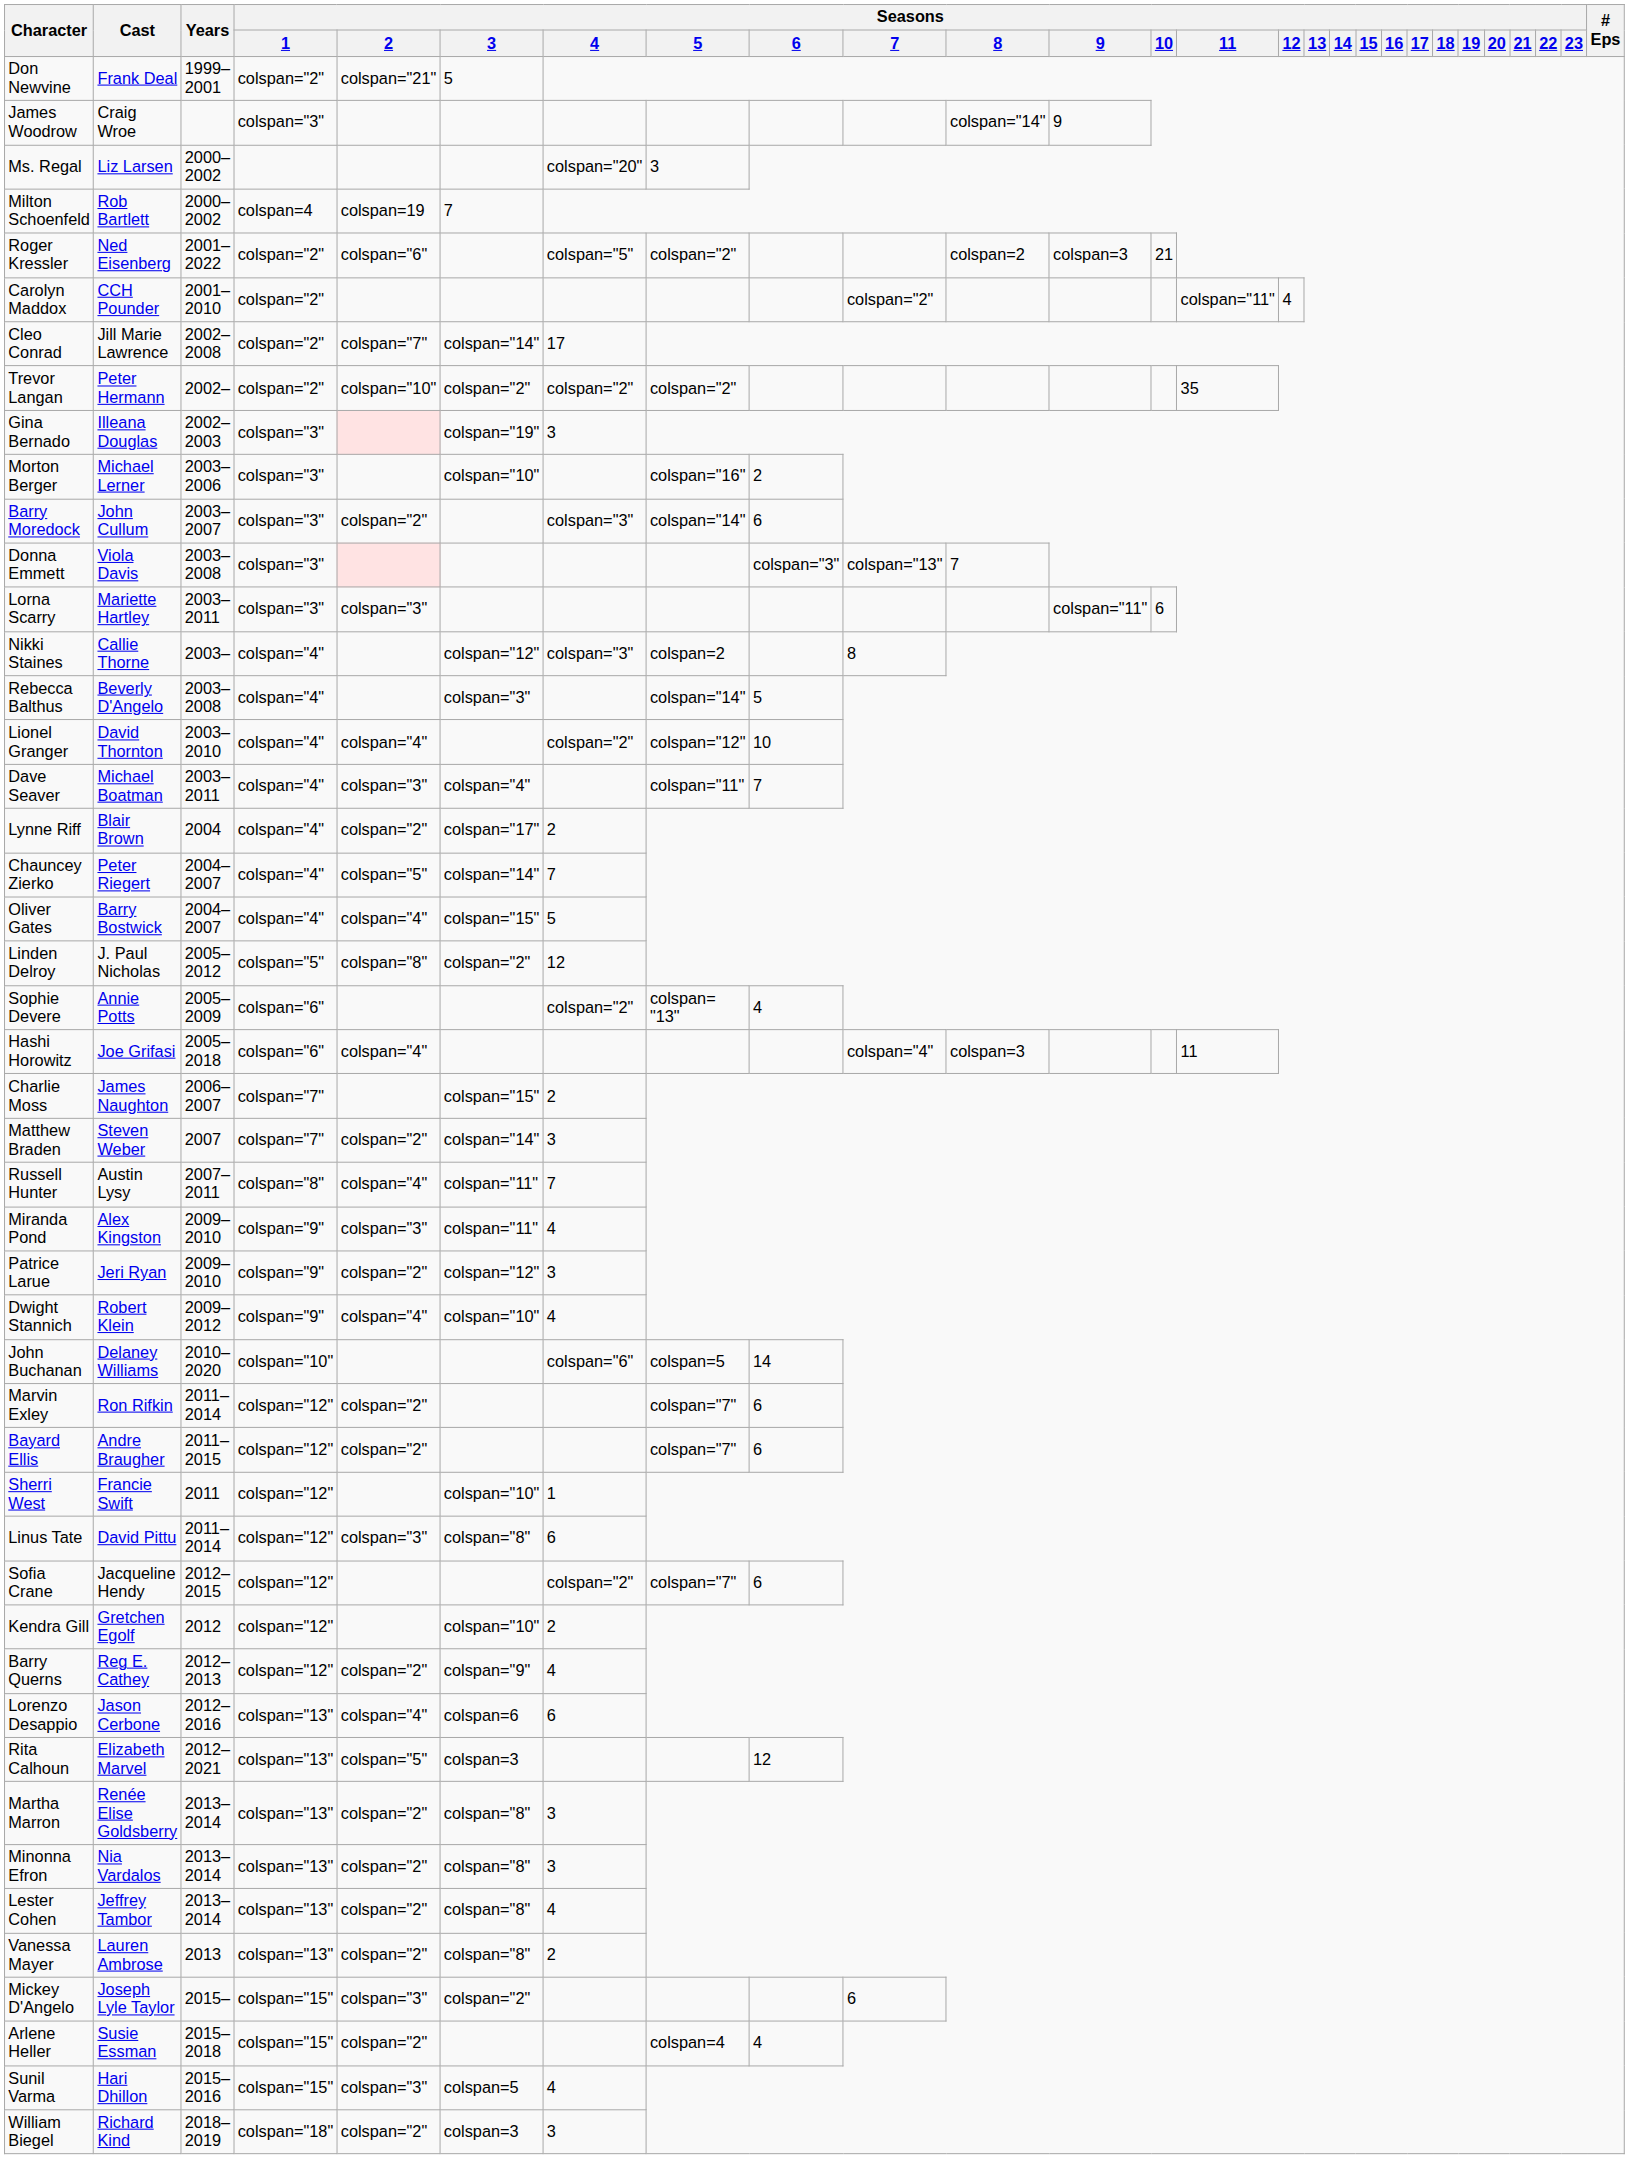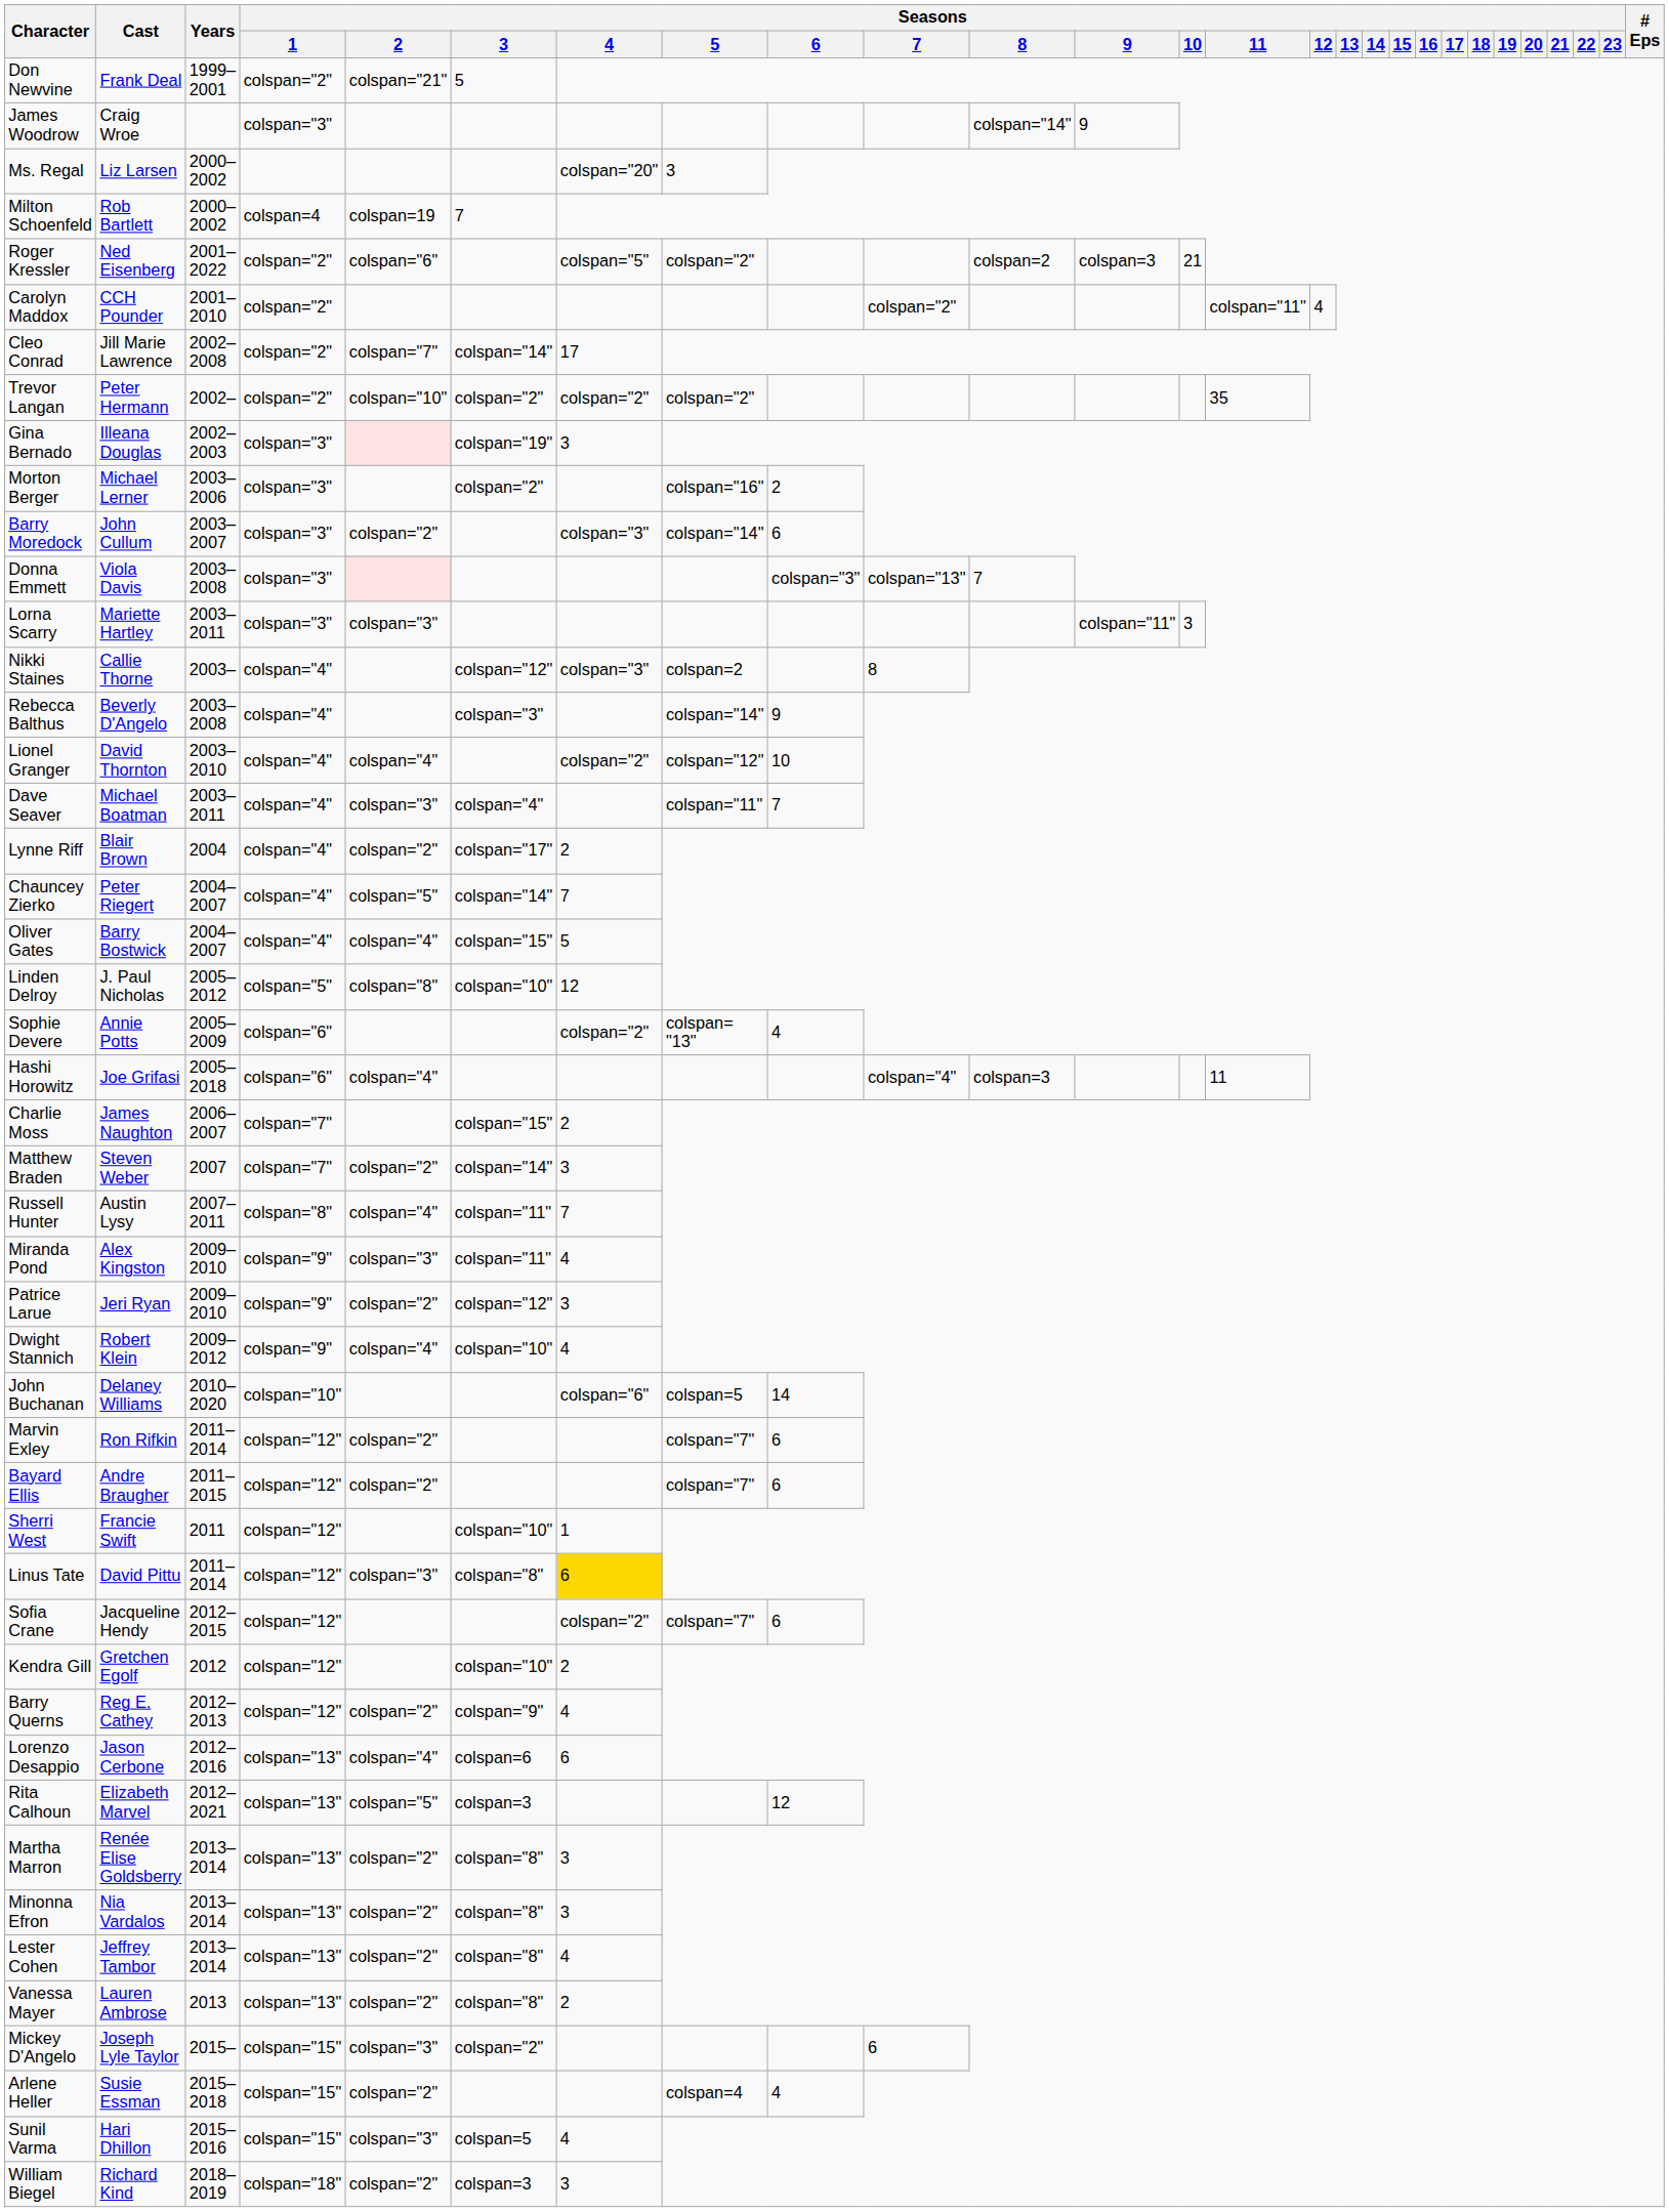Morton Berger | Seasons / 3: colspan="10" -> colspan="2"
Lorna Scarry | Seasons / 10: 6 -> 3
Rebecca Balthus | Seasons / 6: 5 -> 9
Linden Delroy | Seasons / 3: colspan="2" -> colspan="10"
Linus Tate | Seasons / 4: no background -> gold background
